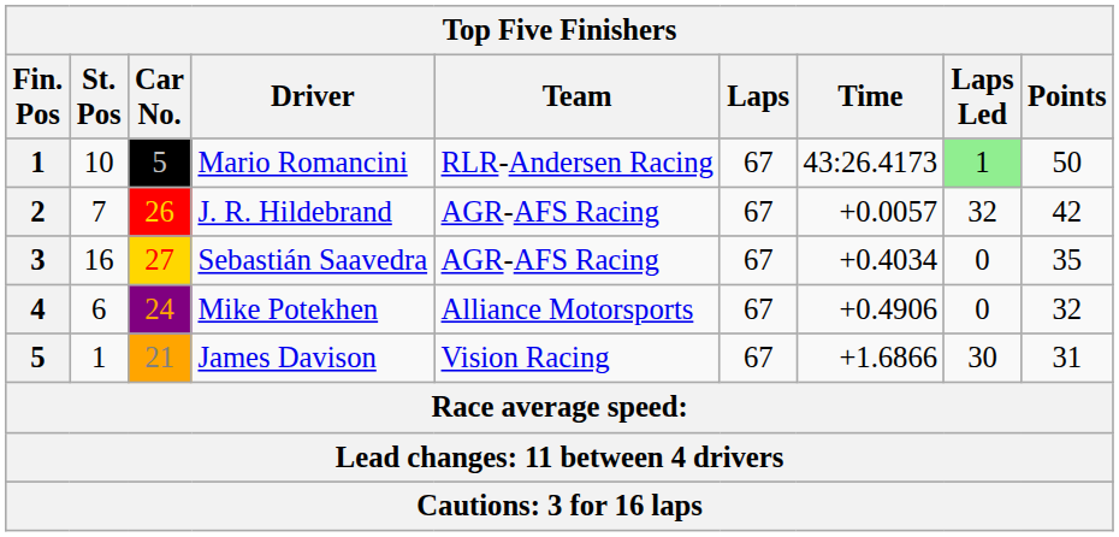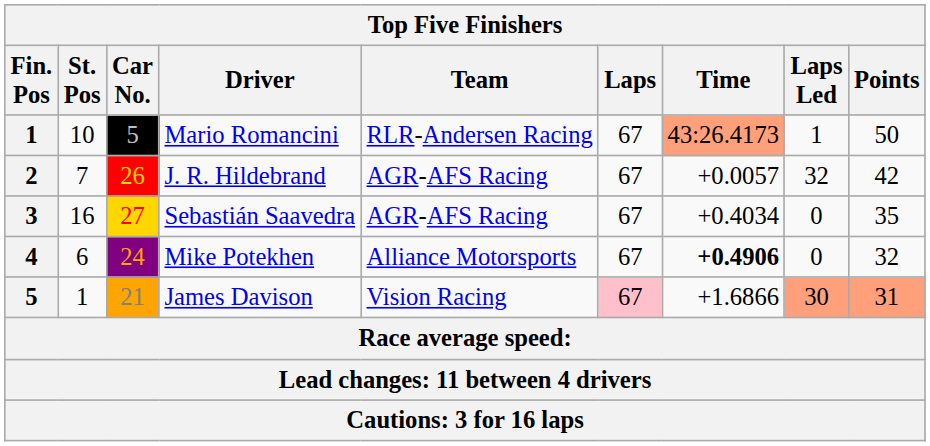Mario Romancini | Time: no background -> lightsalmon background
Mario Romancini | Laps Led: lightgreen background -> no background
Mike Potekhen | Time: normal -> bold
James Davison | Laps: no background -> pink background
James Davison | Laps Led: no background -> lightsalmon background
James Davison | Points: no background -> lightsalmon background
